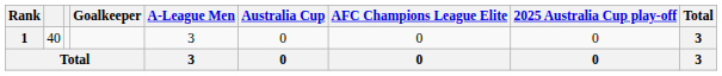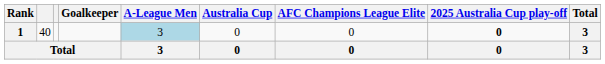1 | A-League Men: no background -> lightblue background
1 | 2025 Australia Cup play-off: normal -> bold
